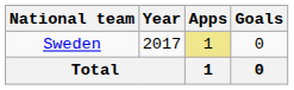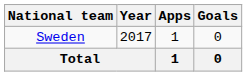Sweden | Apps: khaki background -> no background
